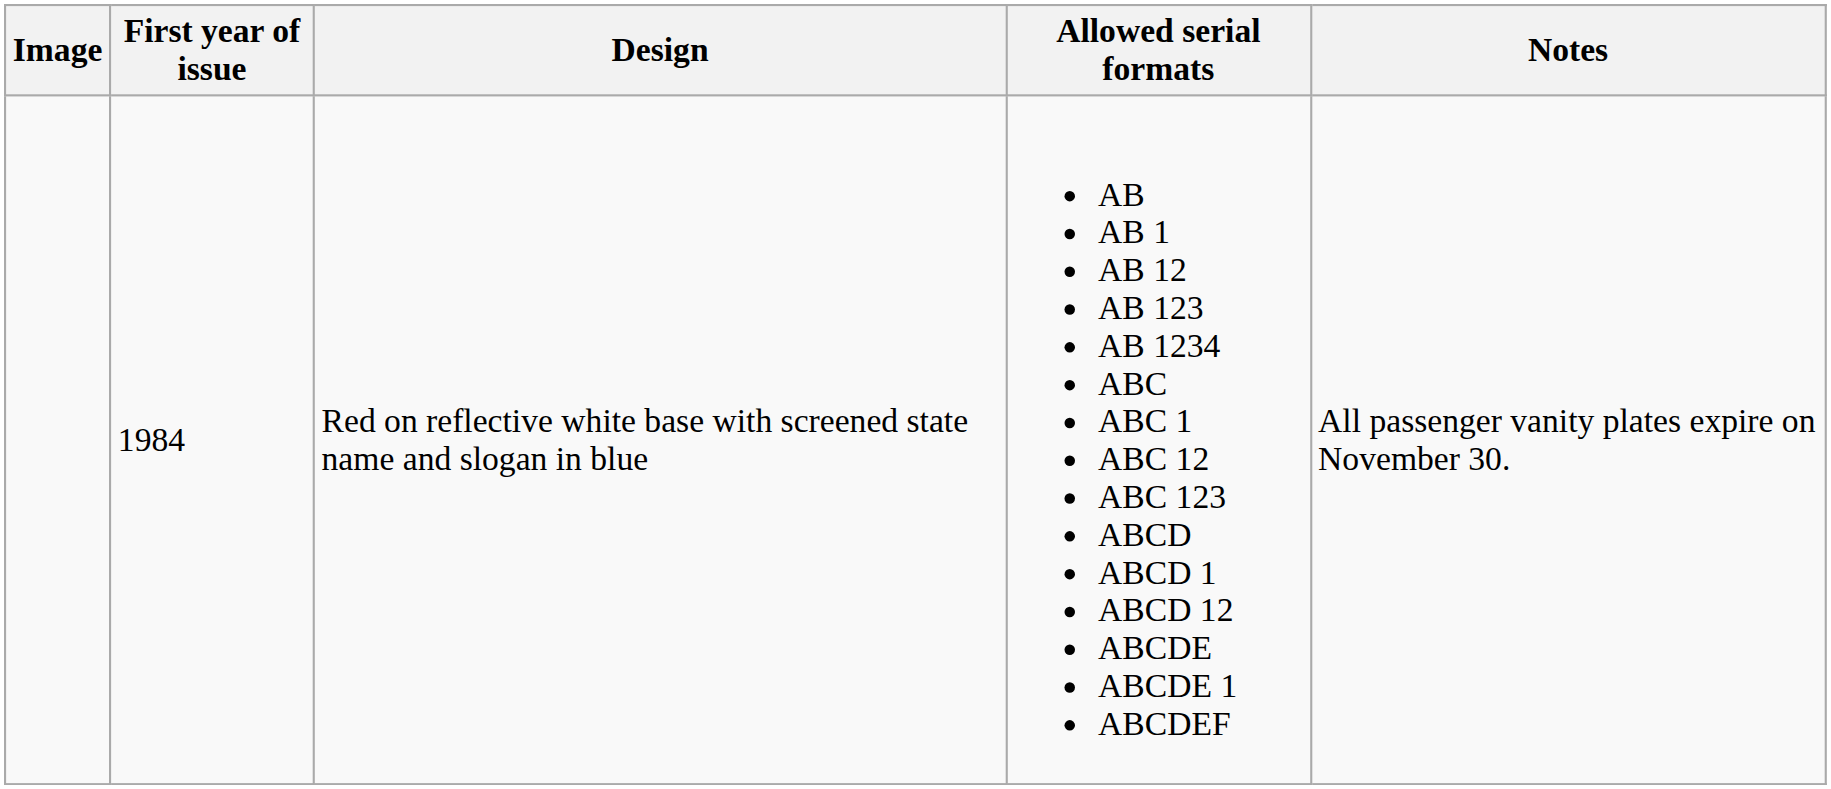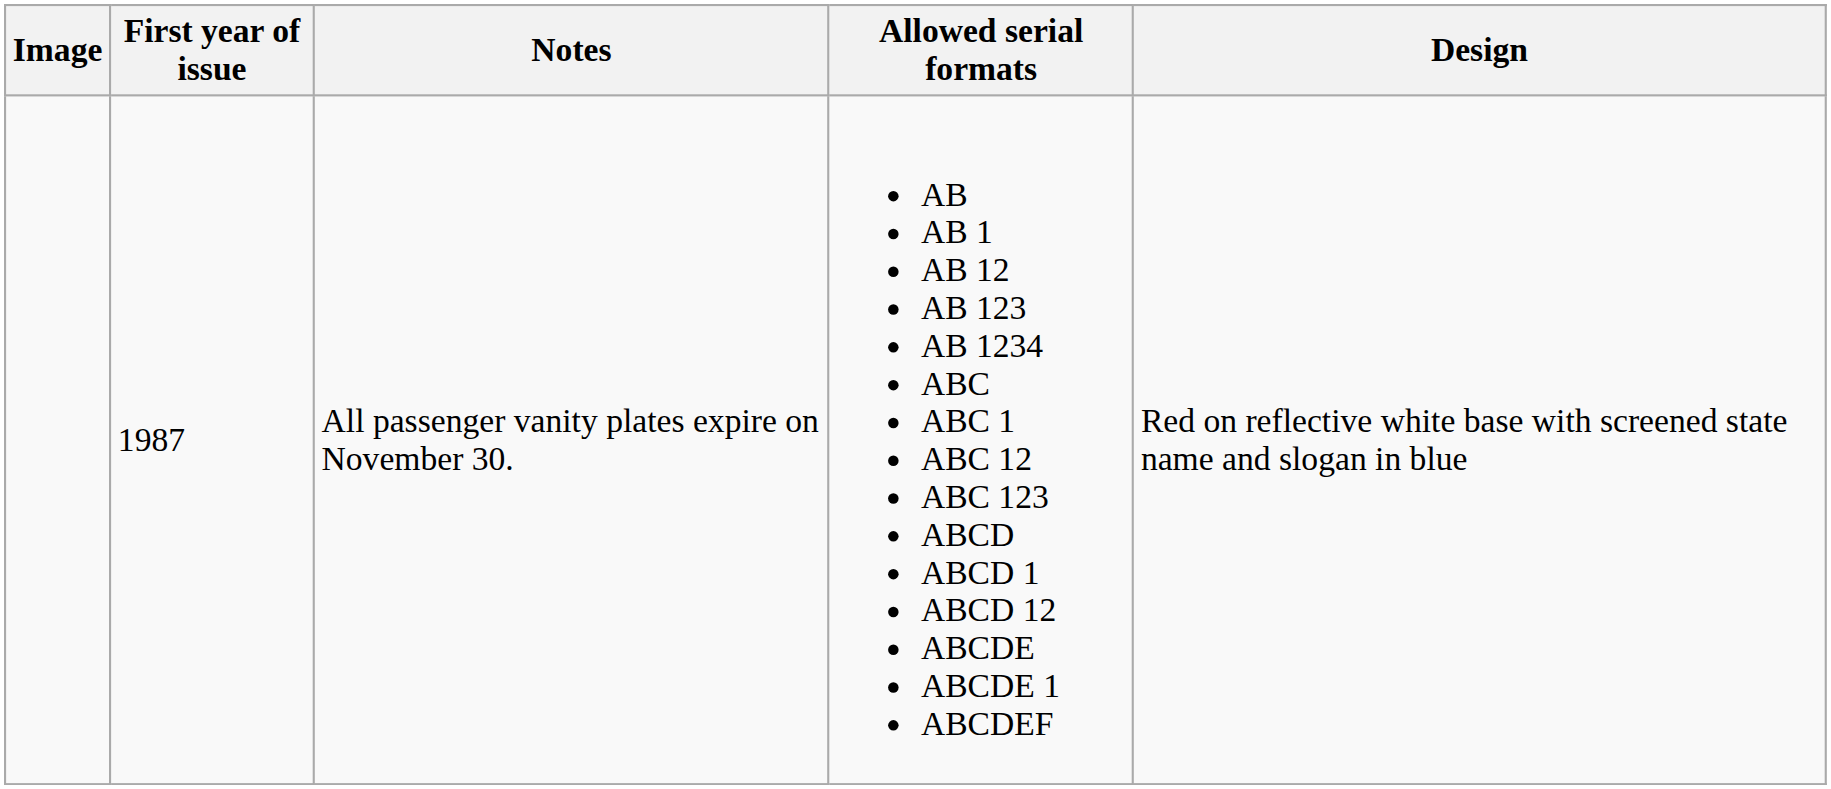columns swapped: Design <-> Notes
row 2 | First year of issue: 1984 -> 1987
